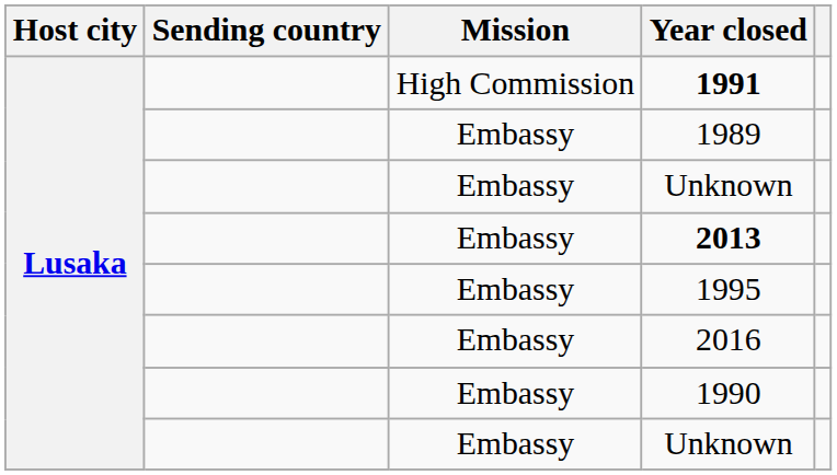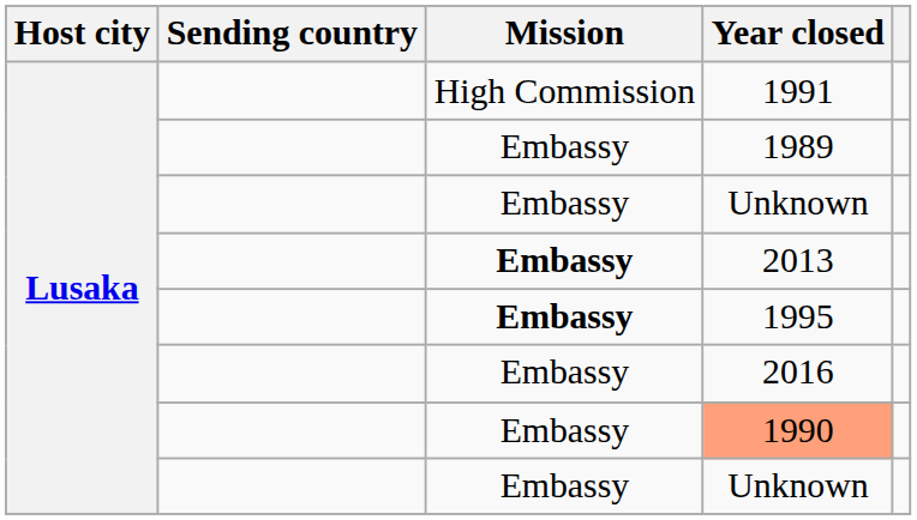1991 | Year closed: bold -> normal
2013 | Mission: normal -> bold
2013 | Year closed: bold -> normal
1995 | Mission: normal -> bold
1990 | Year closed: no background -> lightsalmon background
